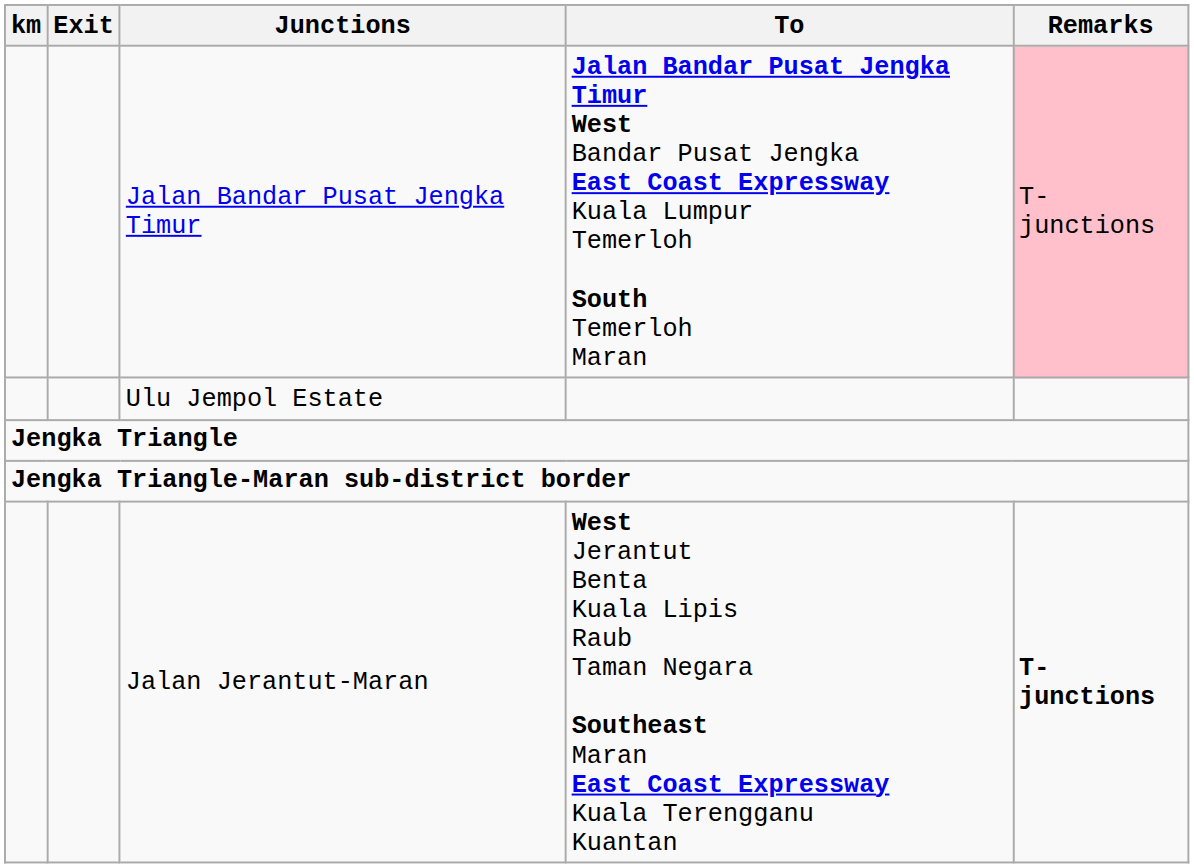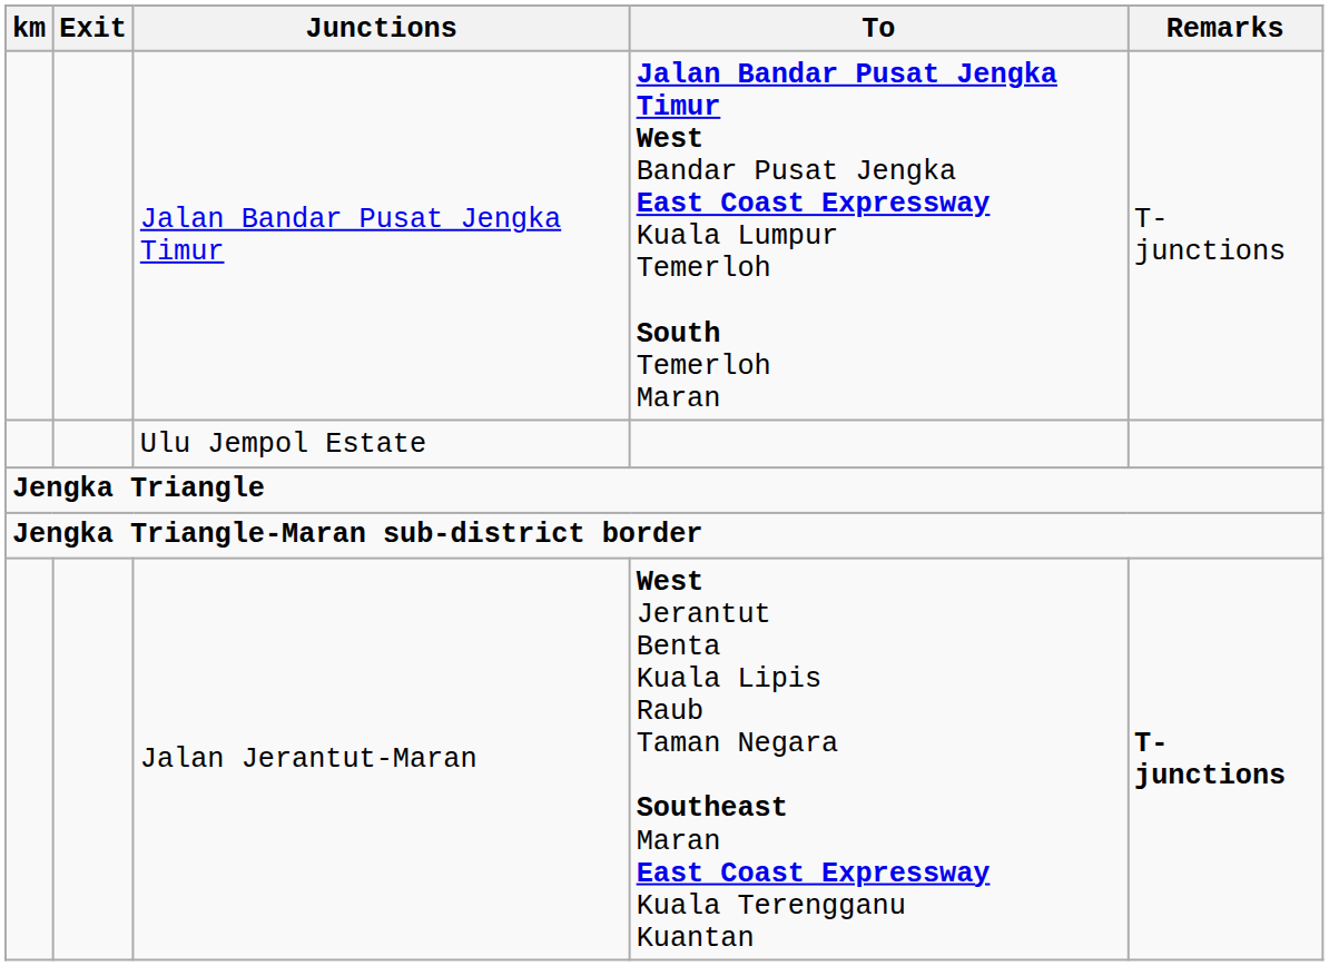Jalan Bandar Pusat Jengka Timur | Remarks: pink background -> no background
